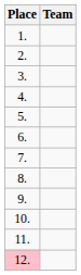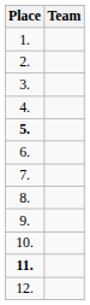5. | Place: normal -> bold
11. | Place: normal -> bold
12. | Place: pink background -> no background
